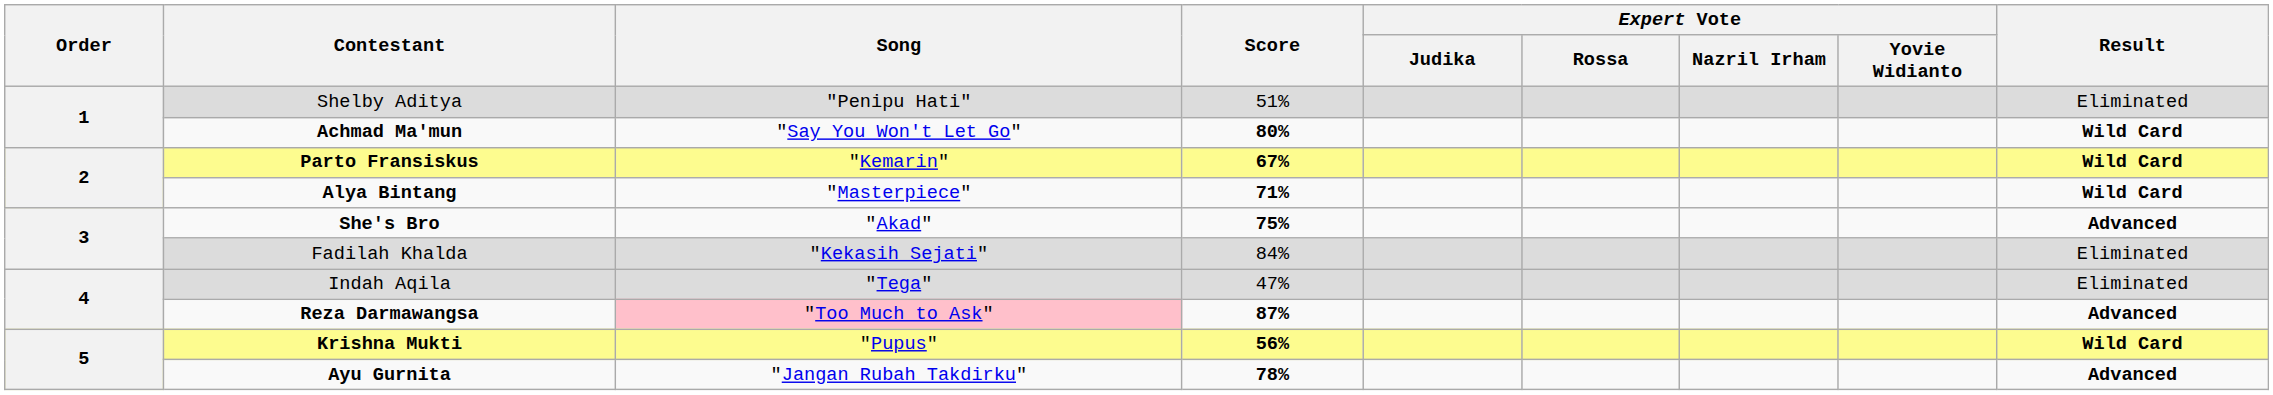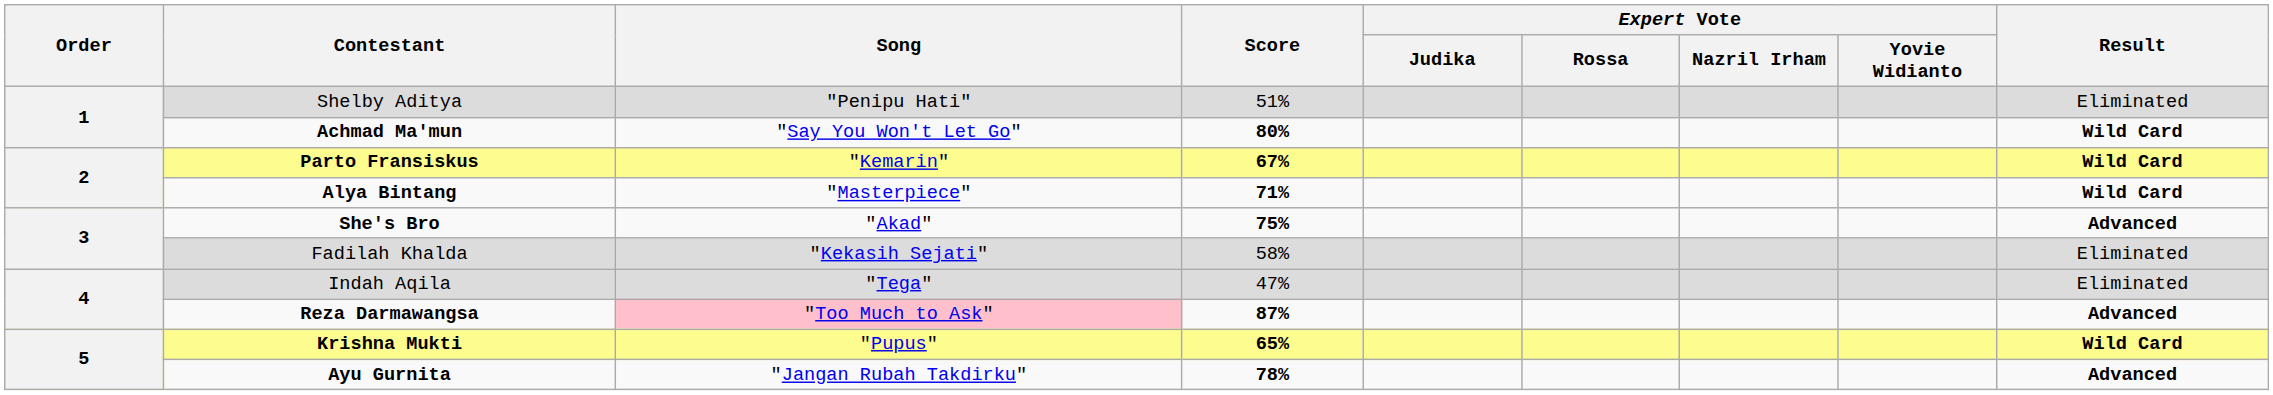Fadilah Khalda | Score: 84% -> 58%
Krishna Mukti | Score: 56% -> 65%
